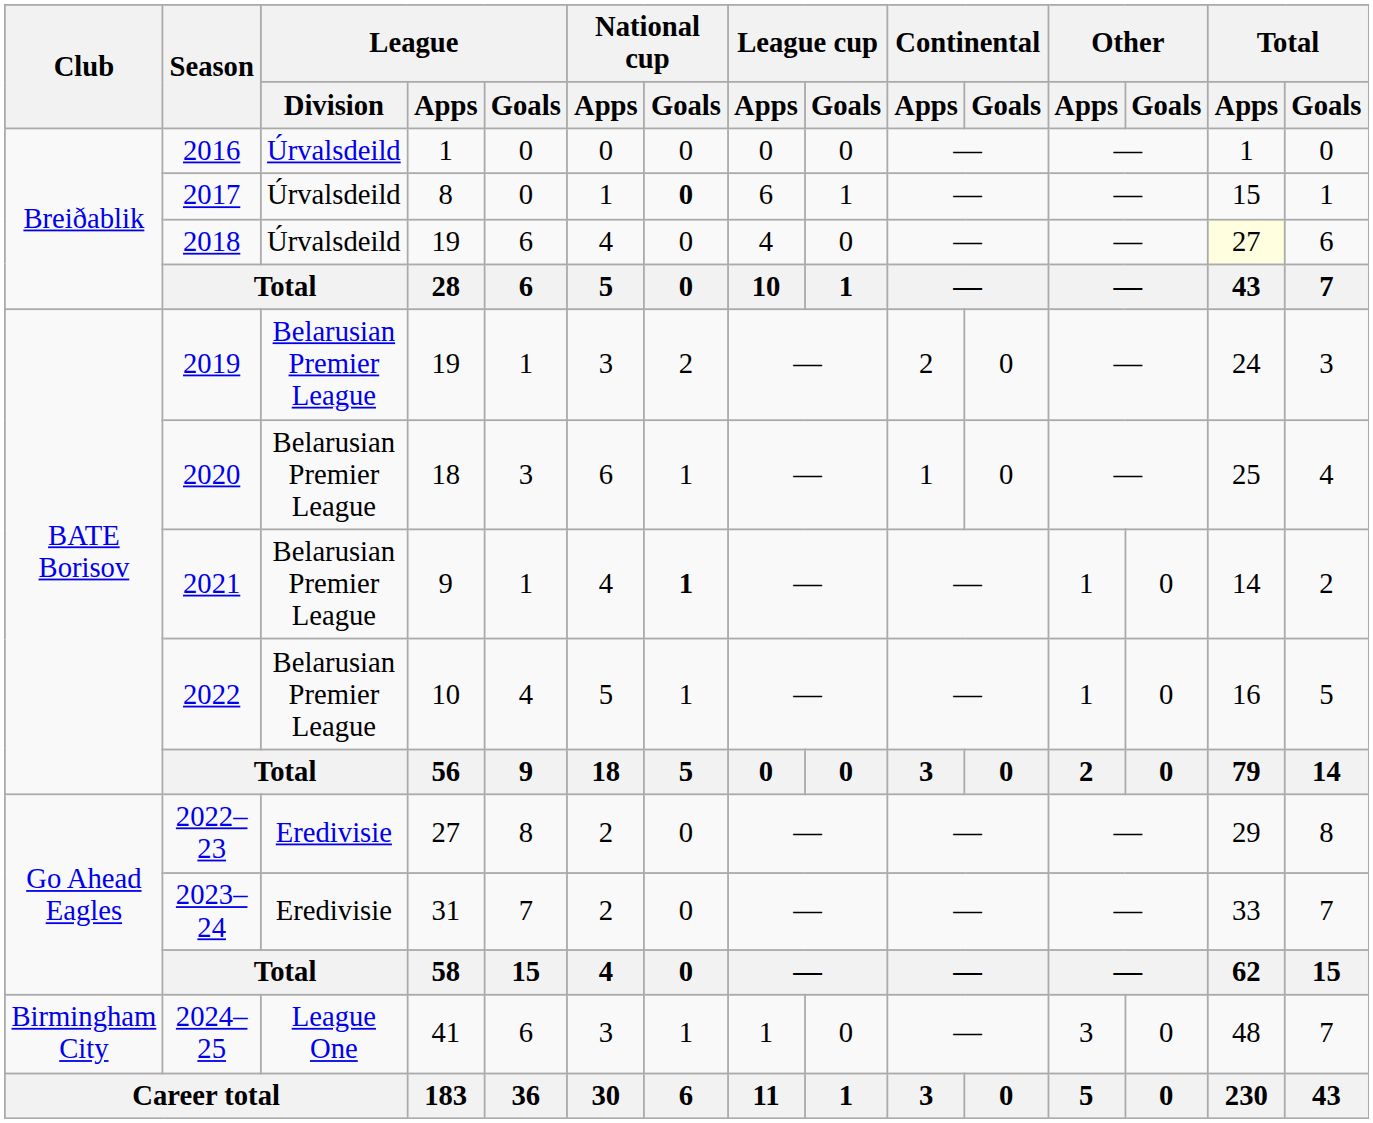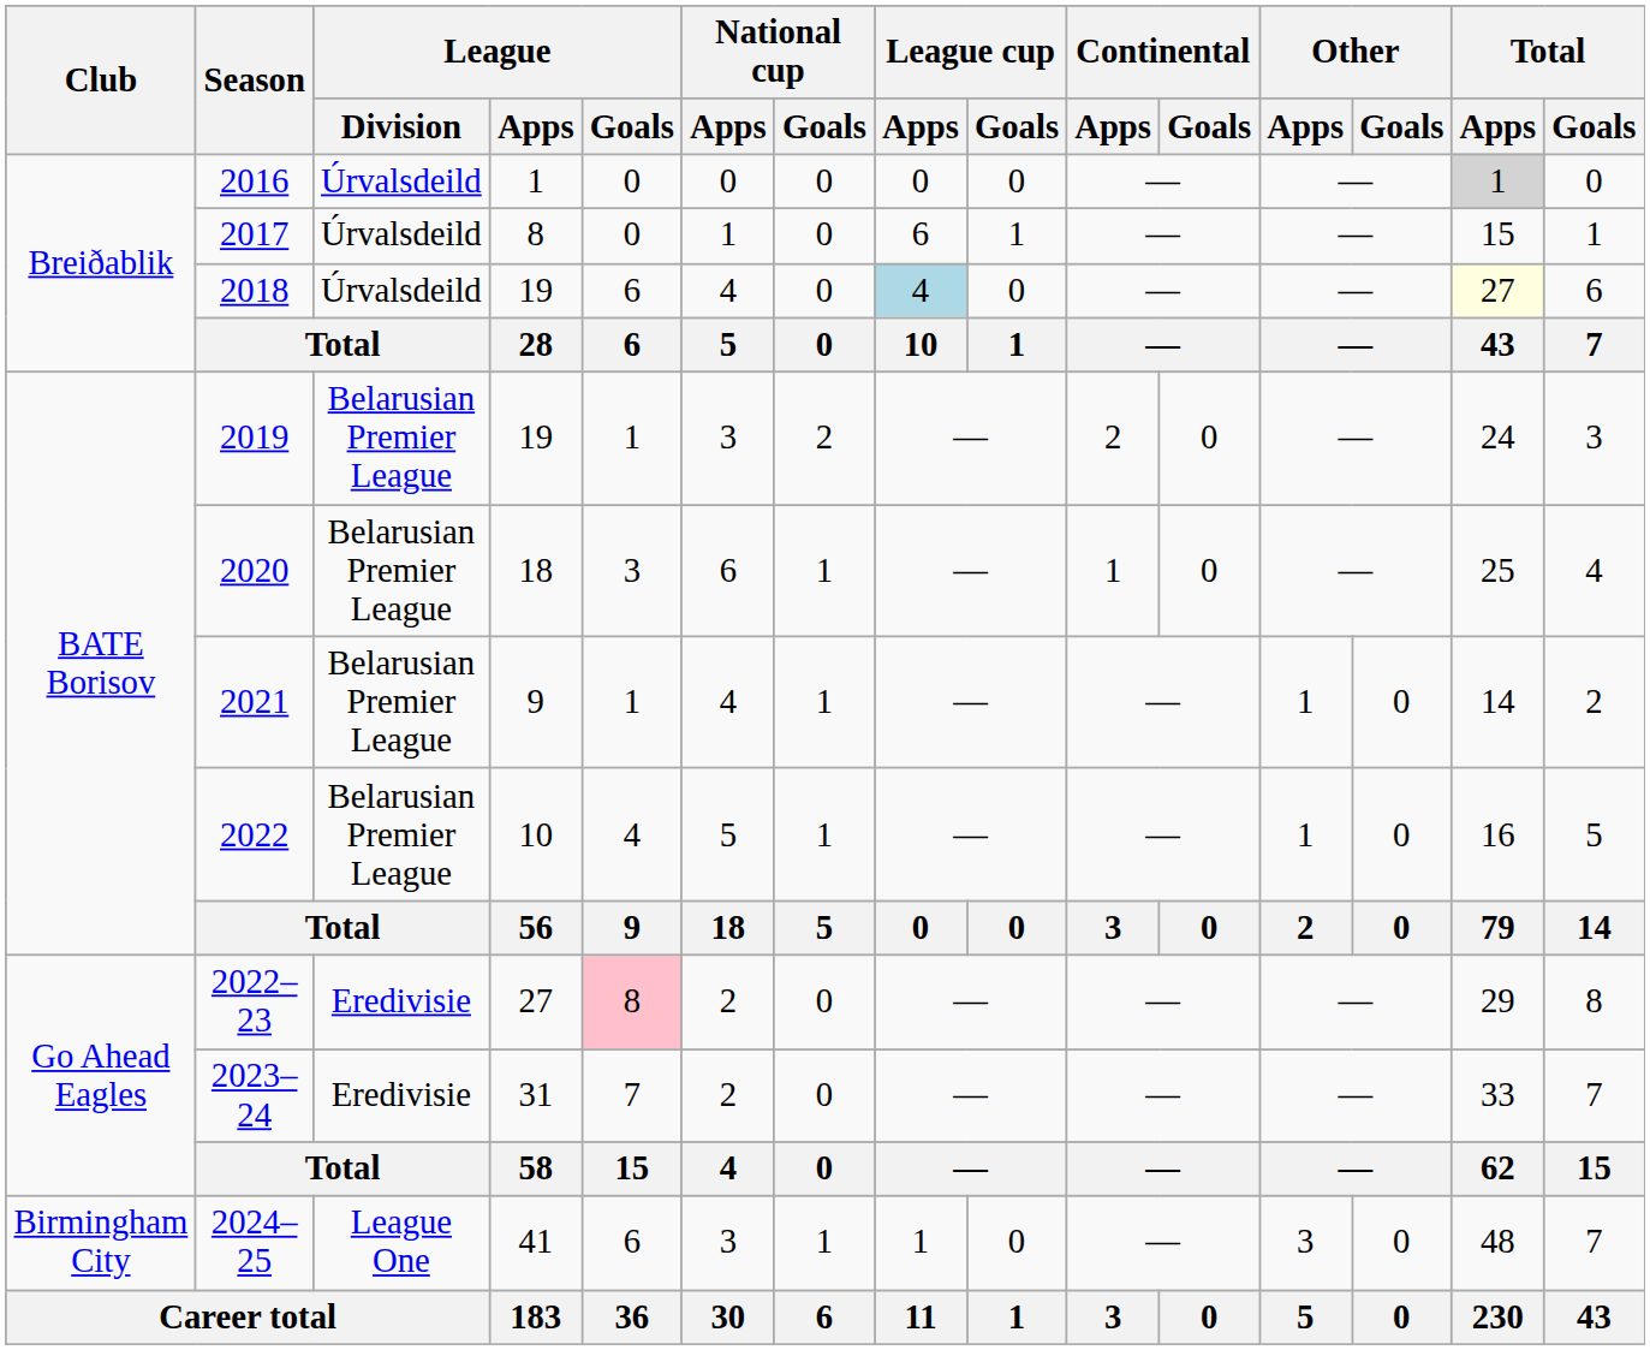2016 | Total / Apps: no background -> lightgrey background
2017 | National cup / Goals: bold -> normal
2018 | League cup / Apps: no background -> lightblue background
2021 | National cup / Goals: bold -> normal
2022–23 | League / Goals: no background -> pink background
